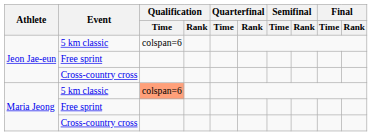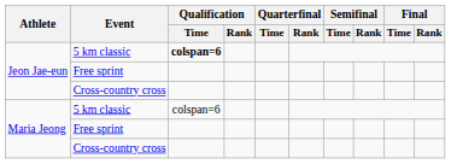Jeon Jae-eun / 5 km classic | Qualification / Time: normal -> bold
Maria Jeong / 5 km classic | Qualification / Time: lightsalmon background -> no background
